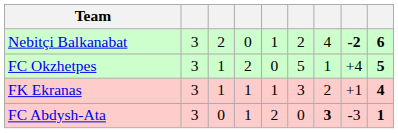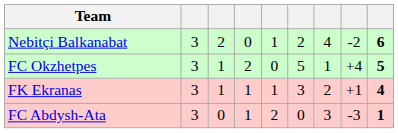Nebitçi Balkanabat | column 8: bold -> normal
FC Abdysh-Ata | column 7: bold -> normal
